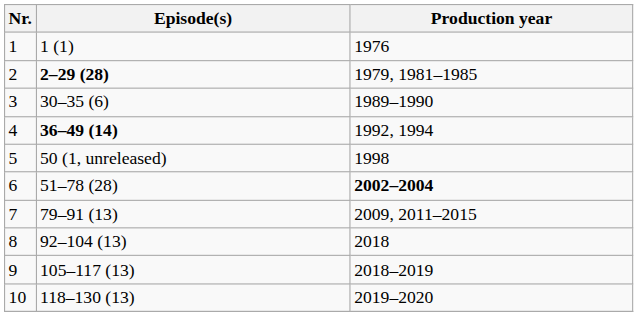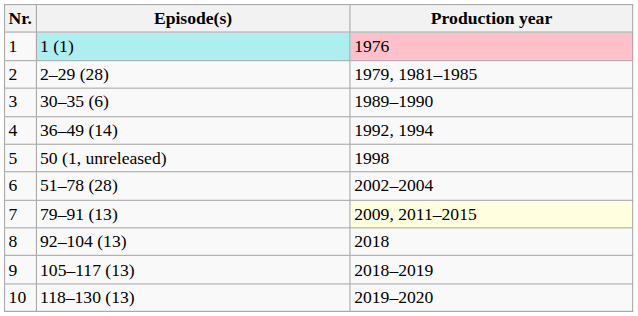1 | Episode(s): no background -> paleturquoise background
1 | Production year: no background -> pink background
2 | Episode(s): bold -> normal
4 | Episode(s): bold -> normal
6 | Production year: bold -> normal
7 | Production year: no background -> lightyellow background
